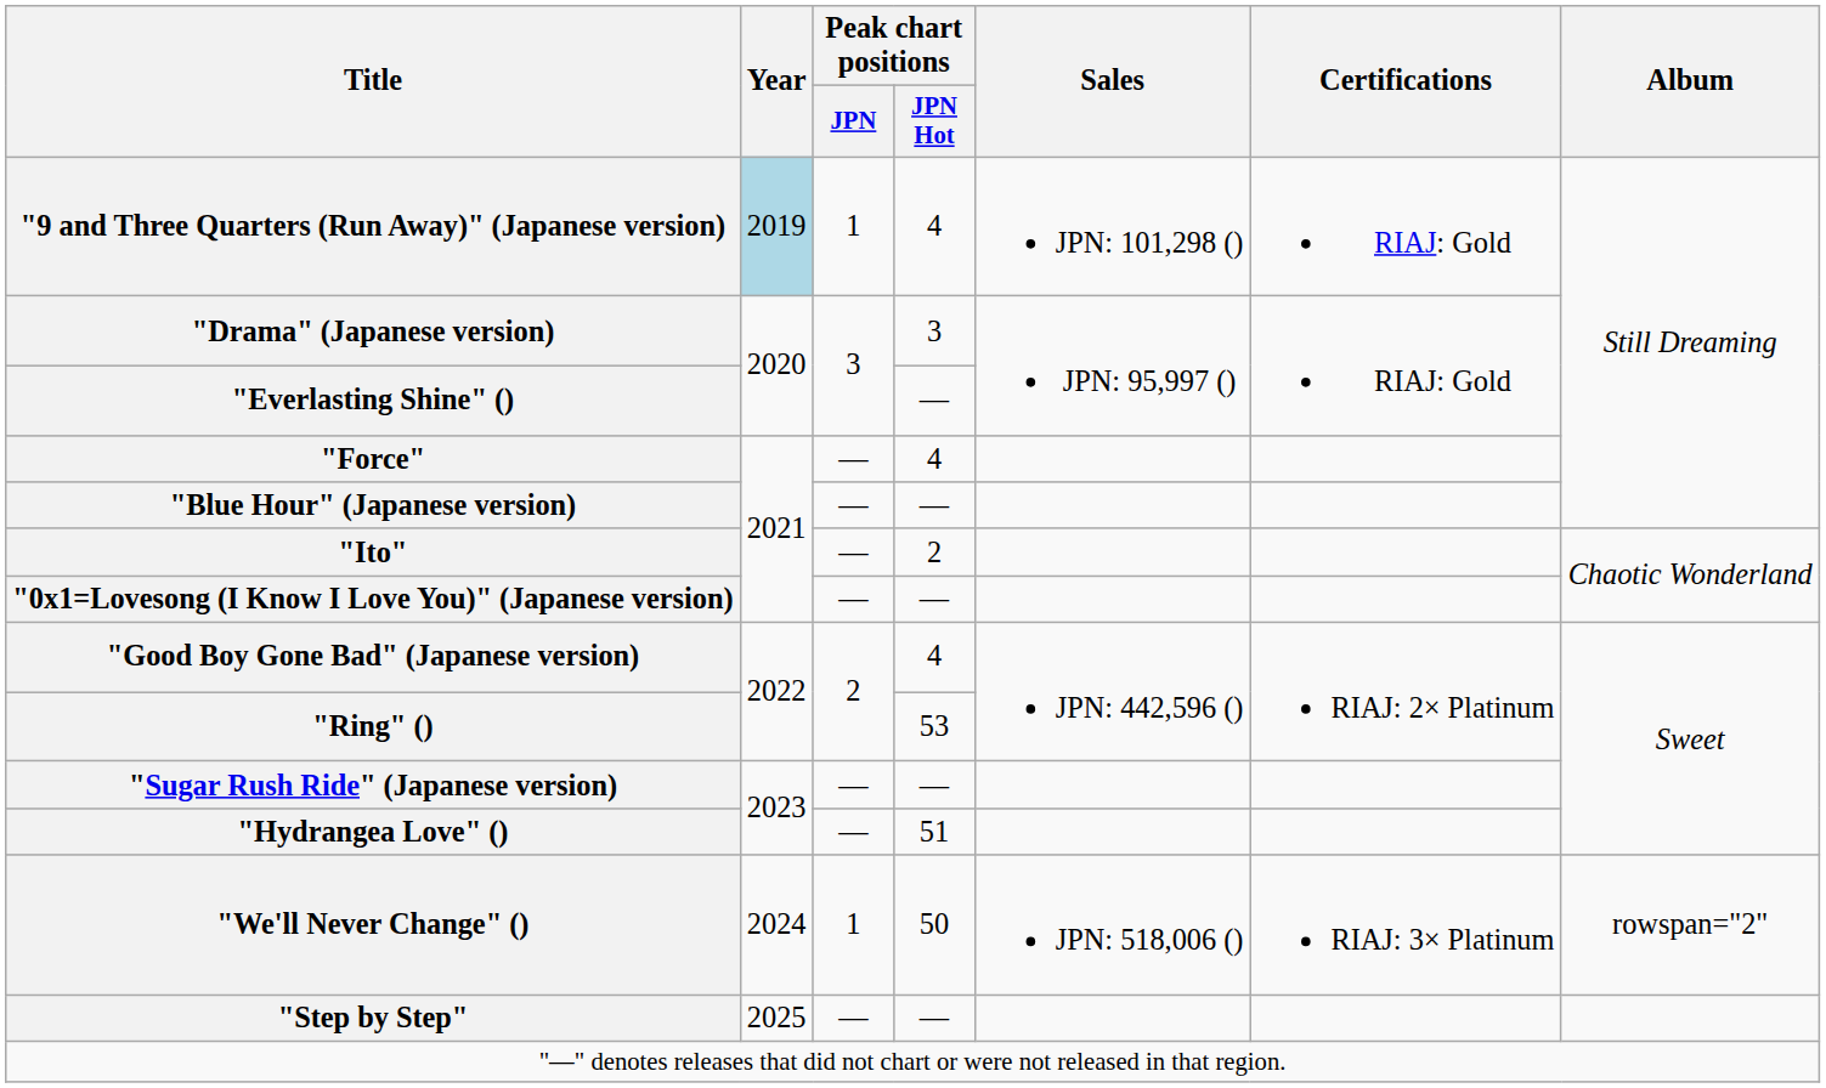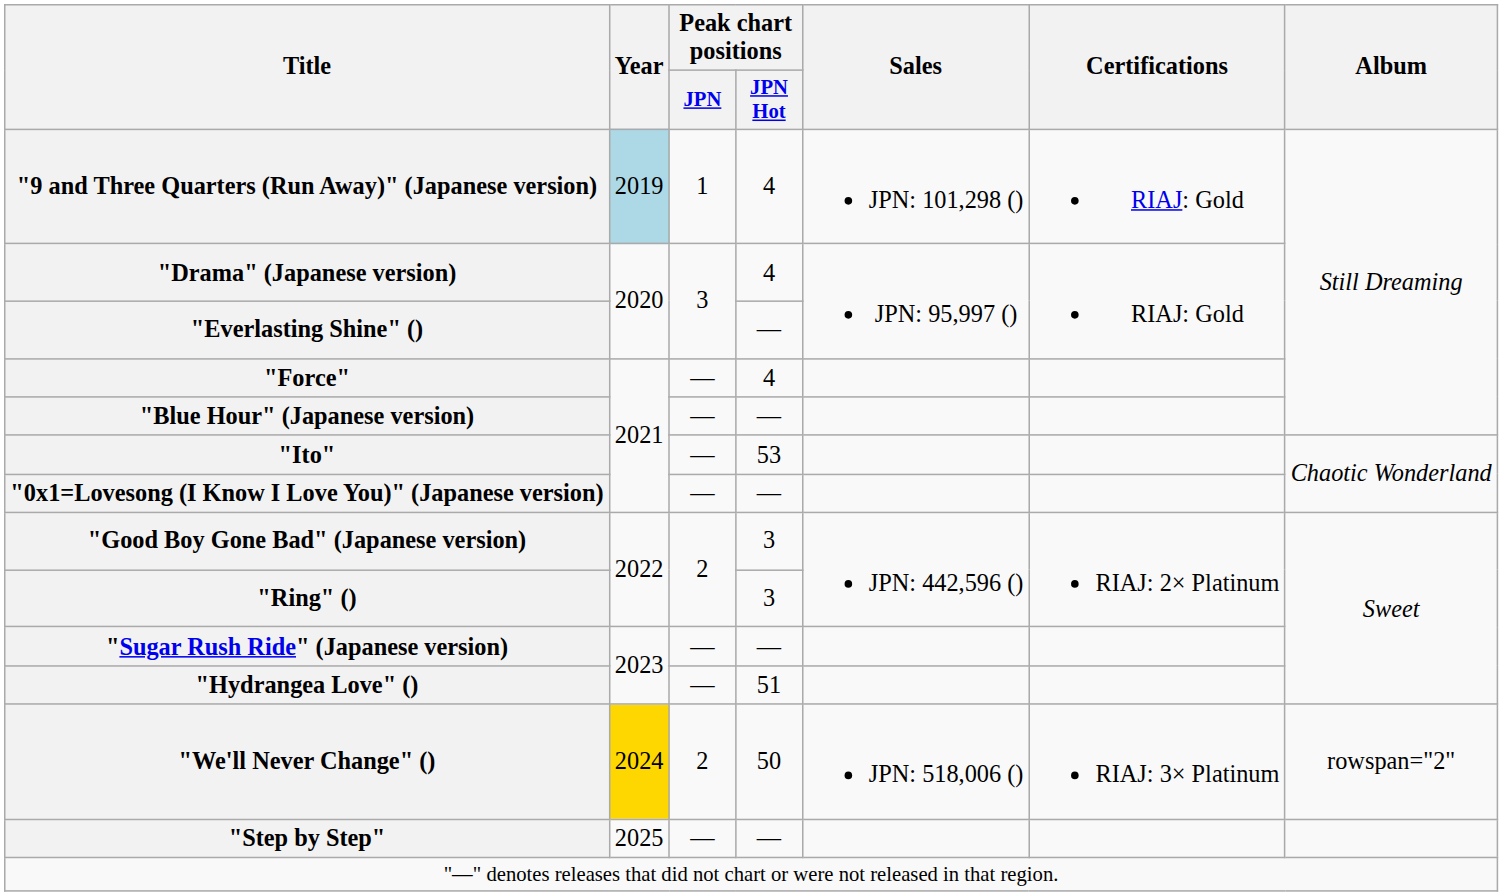"Drama" (Japanese version) | Peak chart positions / JPN Hot: 3 -> 4
"Ito" | Peak chart positions / JPN Hot: 2 -> 53
"Good Boy Gone Bad" (Japanese version) | Peak chart positions / JPN Hot: 4 -> 3
"Ring" () | Peak chart positions / JPN Hot: 53 -> 3
"We'll Never Change" () | Year: no background -> gold background
"We'll Never Change" () | Peak chart positions / JPN: 1 -> 2
